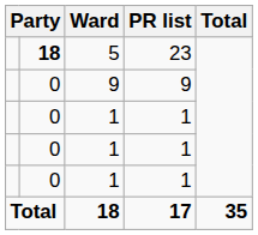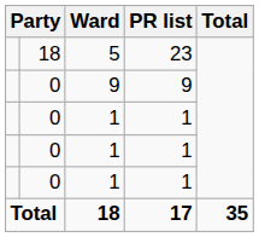5 | column 2: bold -> normal
